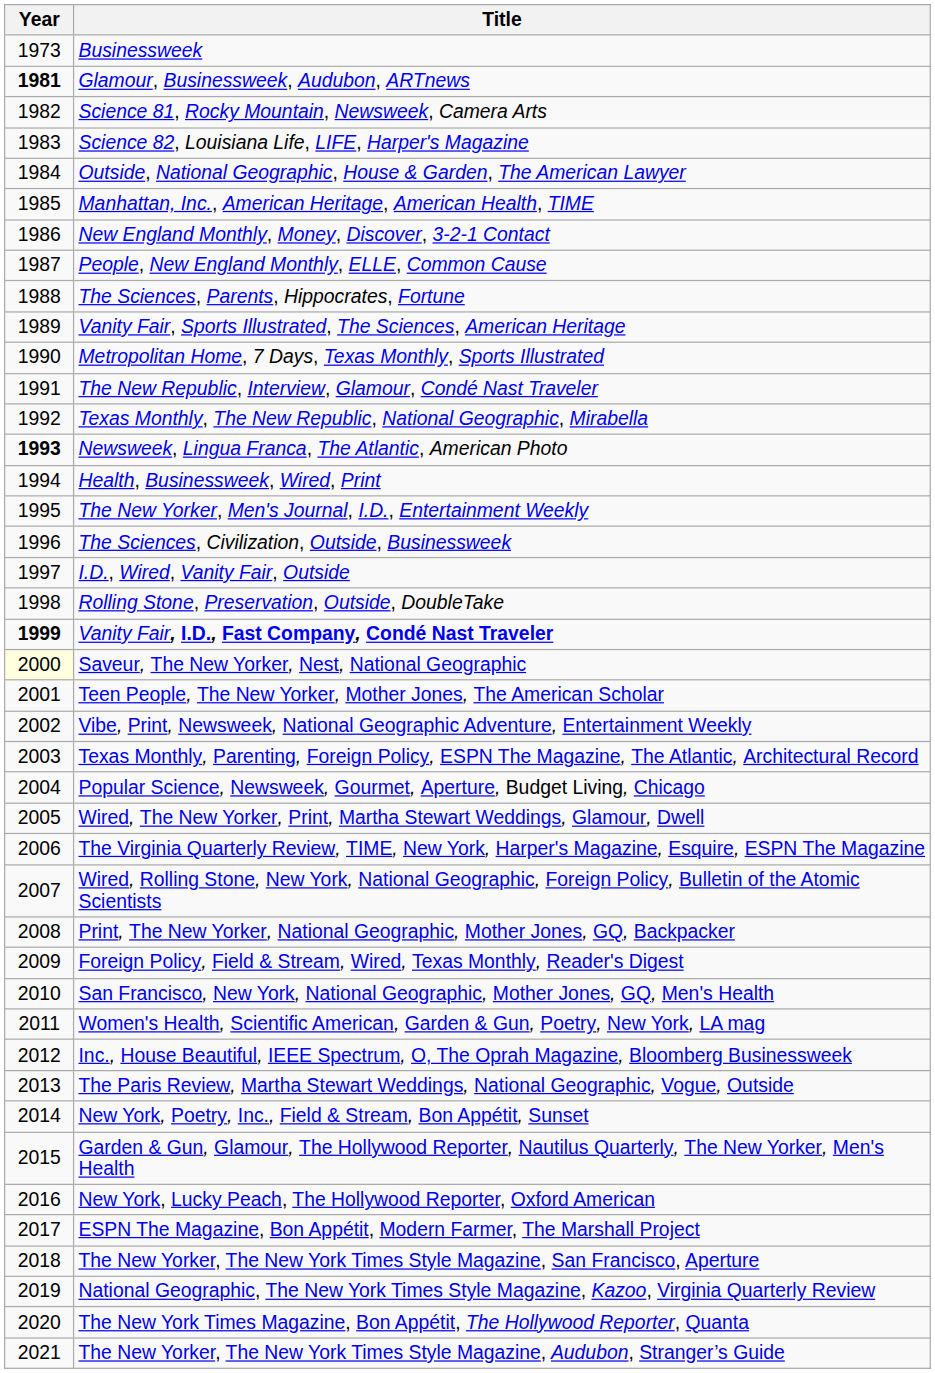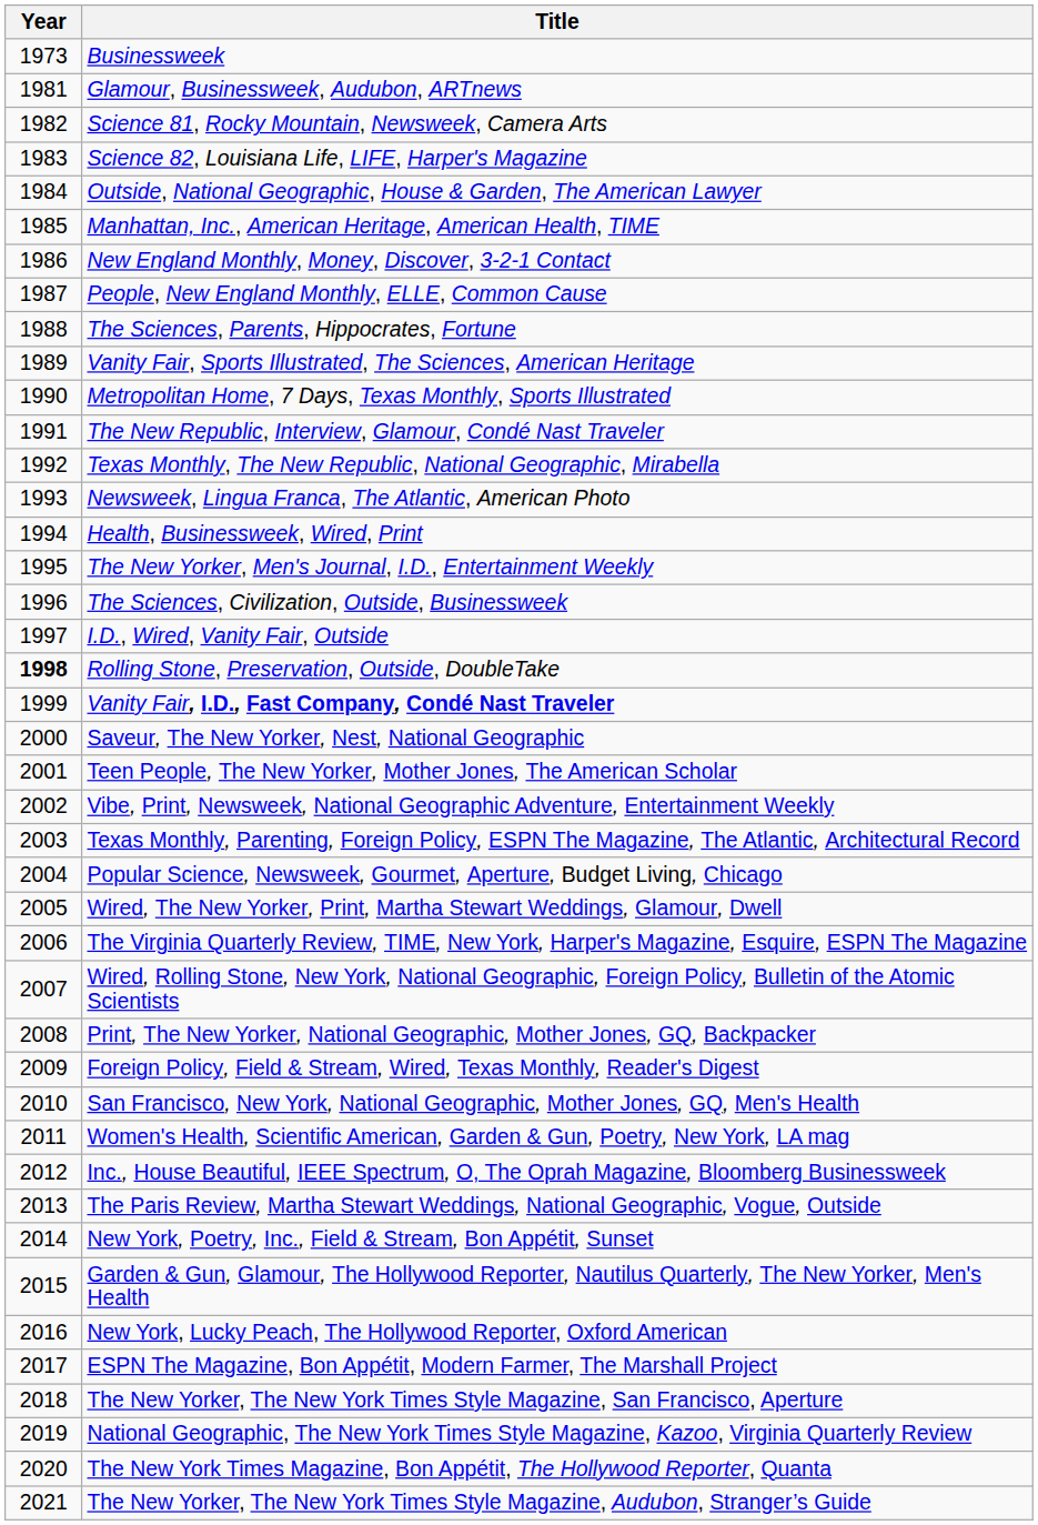Glamour, Businessweek, Audubon, ARTnews | Year: bold -> normal
Newsweek, Lingua Franca, The Atlantic, American Photo | Year: bold -> normal
Rolling Stone, Preservation, Outside, DoubleTake | Year: normal -> bold
Vanity Fair, I.D., Fast Company, Condé Nast Traveler | Year: bold -> normal
Saveur, The New Yorker, Nest, National Geographic | Year: lightyellow background -> no background
